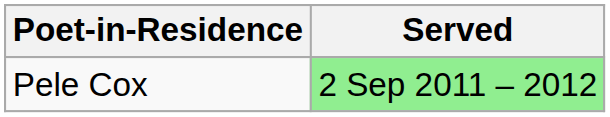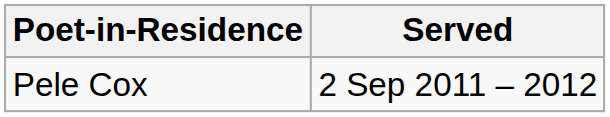Pele Cox | Served: lightgreen background -> no background
